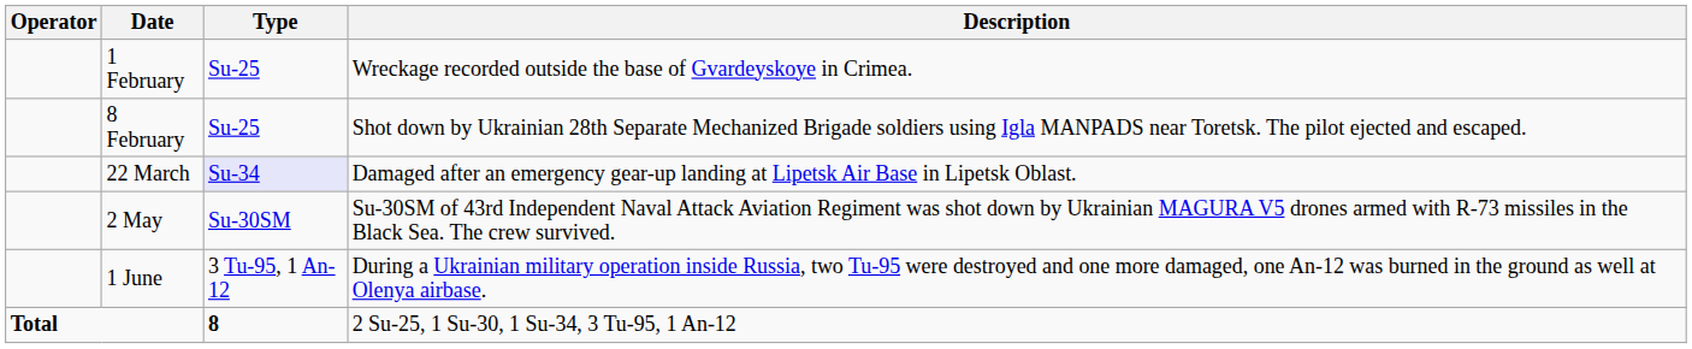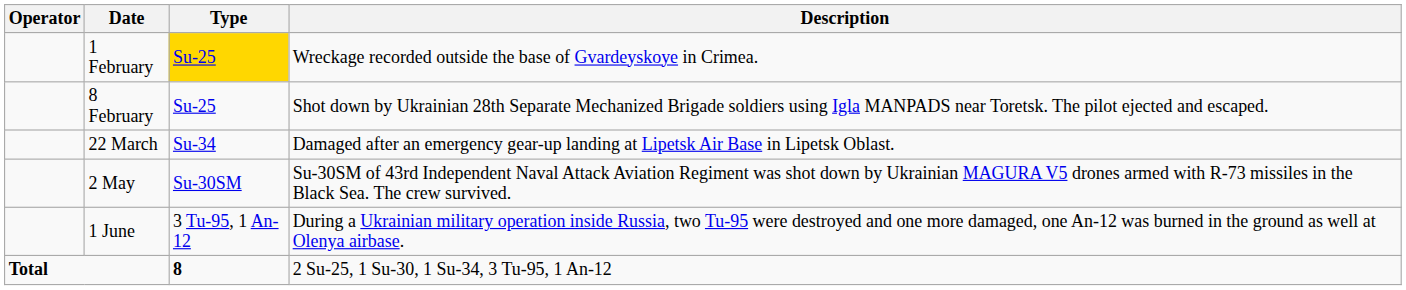1 February | Type: no background -> gold background
22 March | Type: lavender background -> no background
